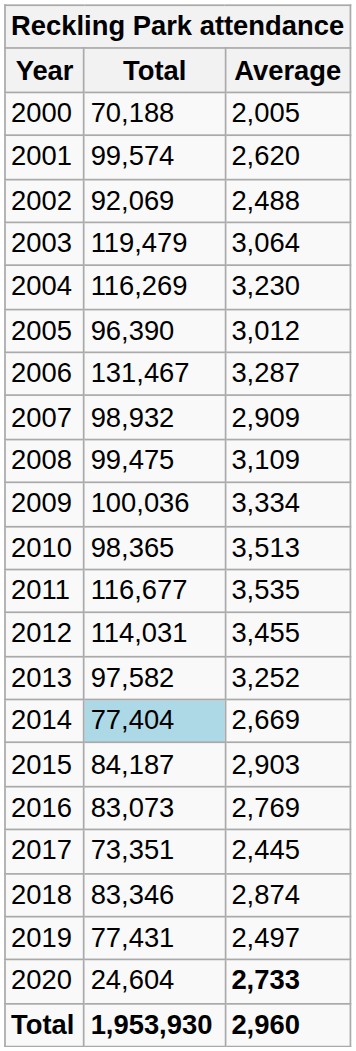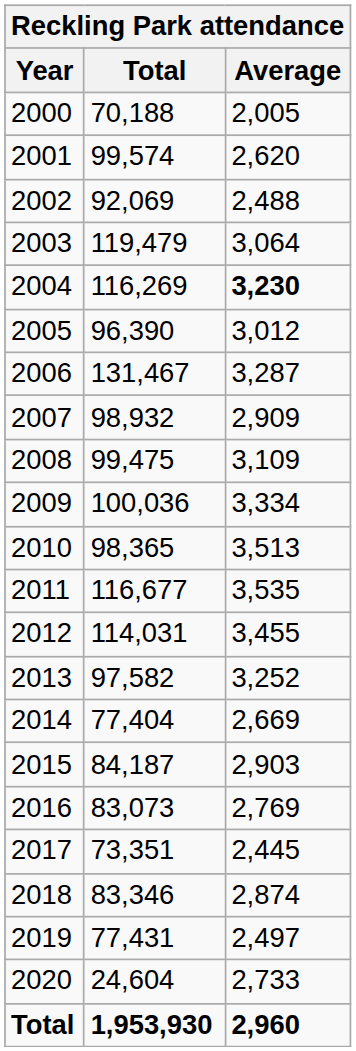2004 | Average: normal -> bold
2014 | Total: lightblue background -> no background
2020 | Average: bold -> normal
